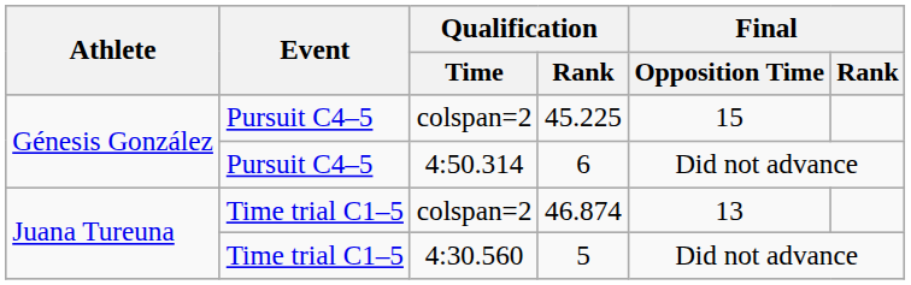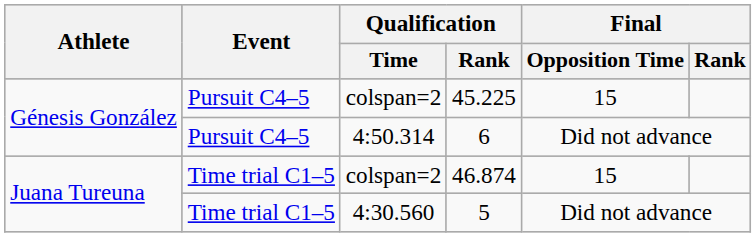46.874 | Final / Opposition Time: 13 -> 15
